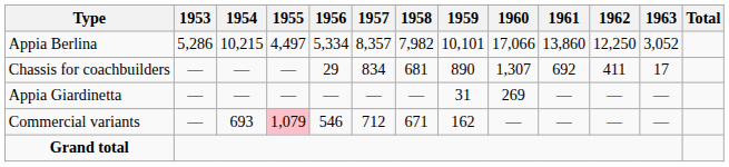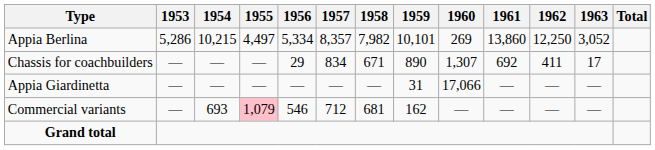Appia Berlina | 1960: 17,066 -> 269
Chassis for coachbuilders | 1958: 681 -> 671
Appia Giardinetta | 1960: 269 -> 17,066
Commercial variants | 1958: 671 -> 681
